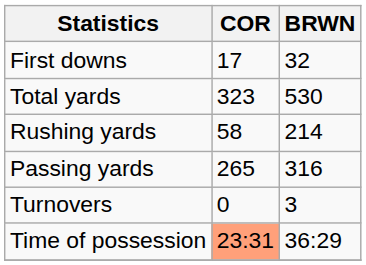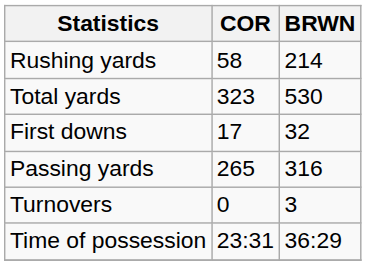rows swapped: First downs <-> Rushing yards
Time of possession | COR: lightsalmon background -> no background
